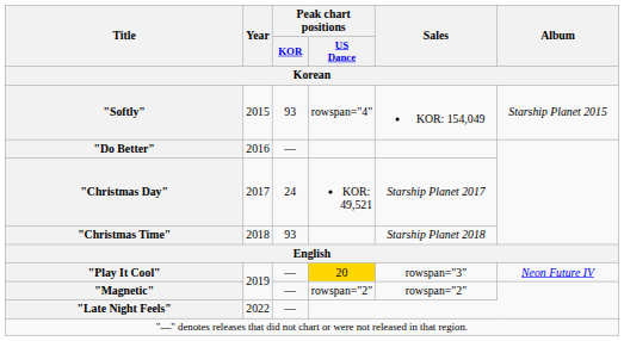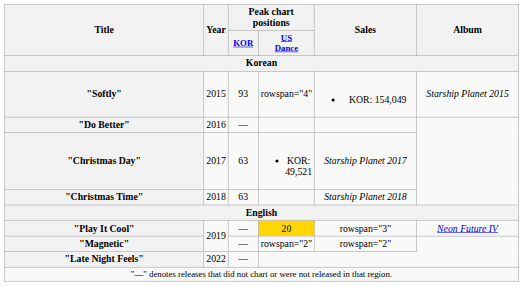"Christmas Day" | Peak chart positions / KOR: 24 -> 63
"Christmas Time" | Peak chart positions / KOR: 93 -> 63
